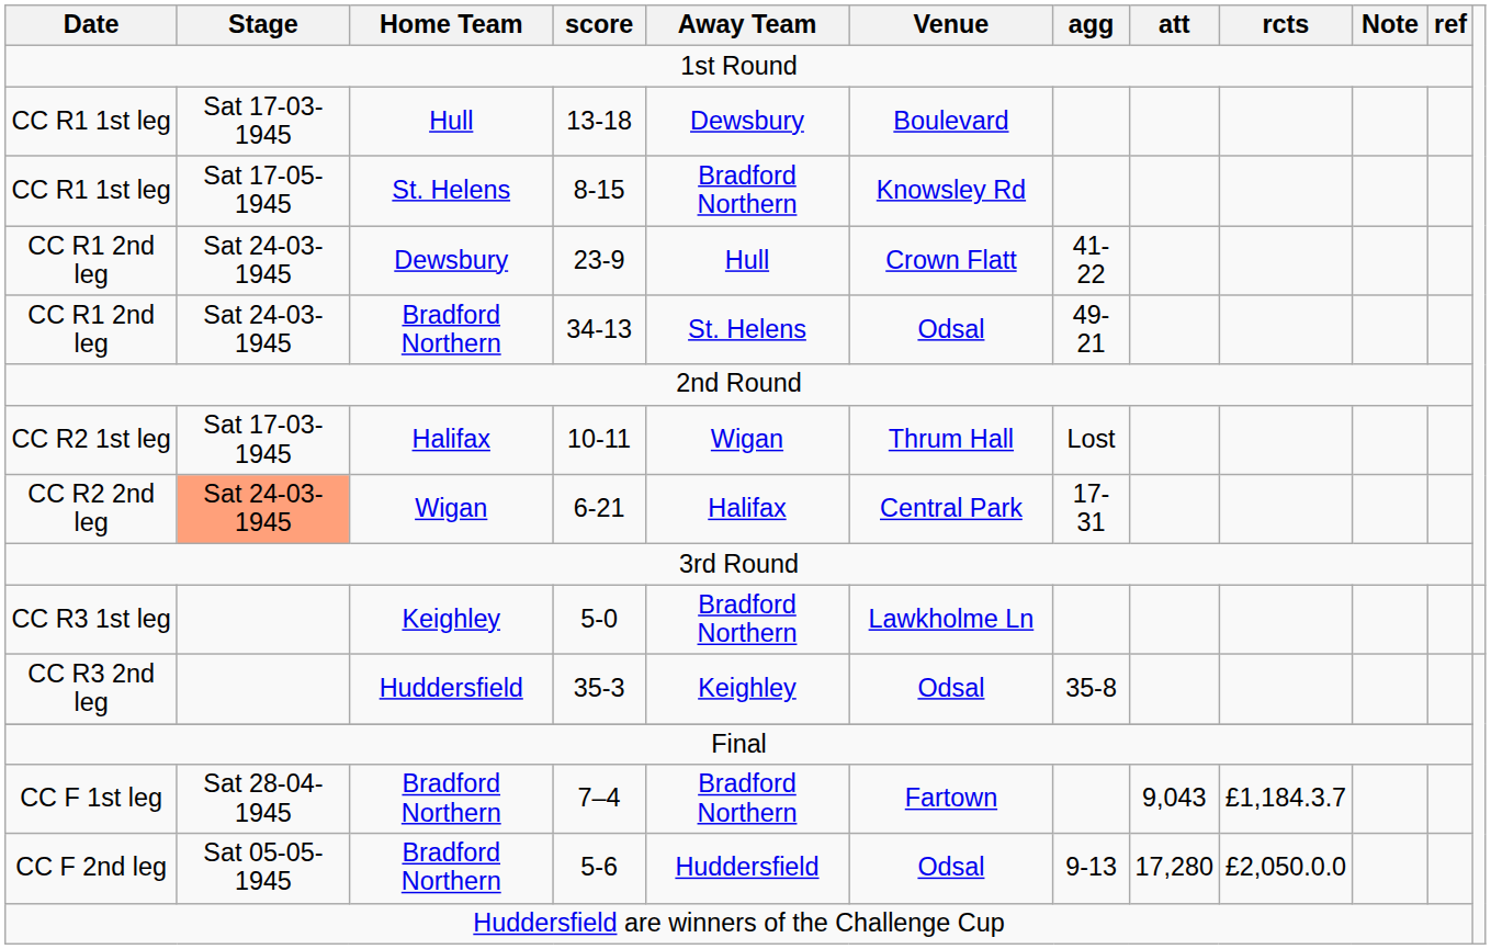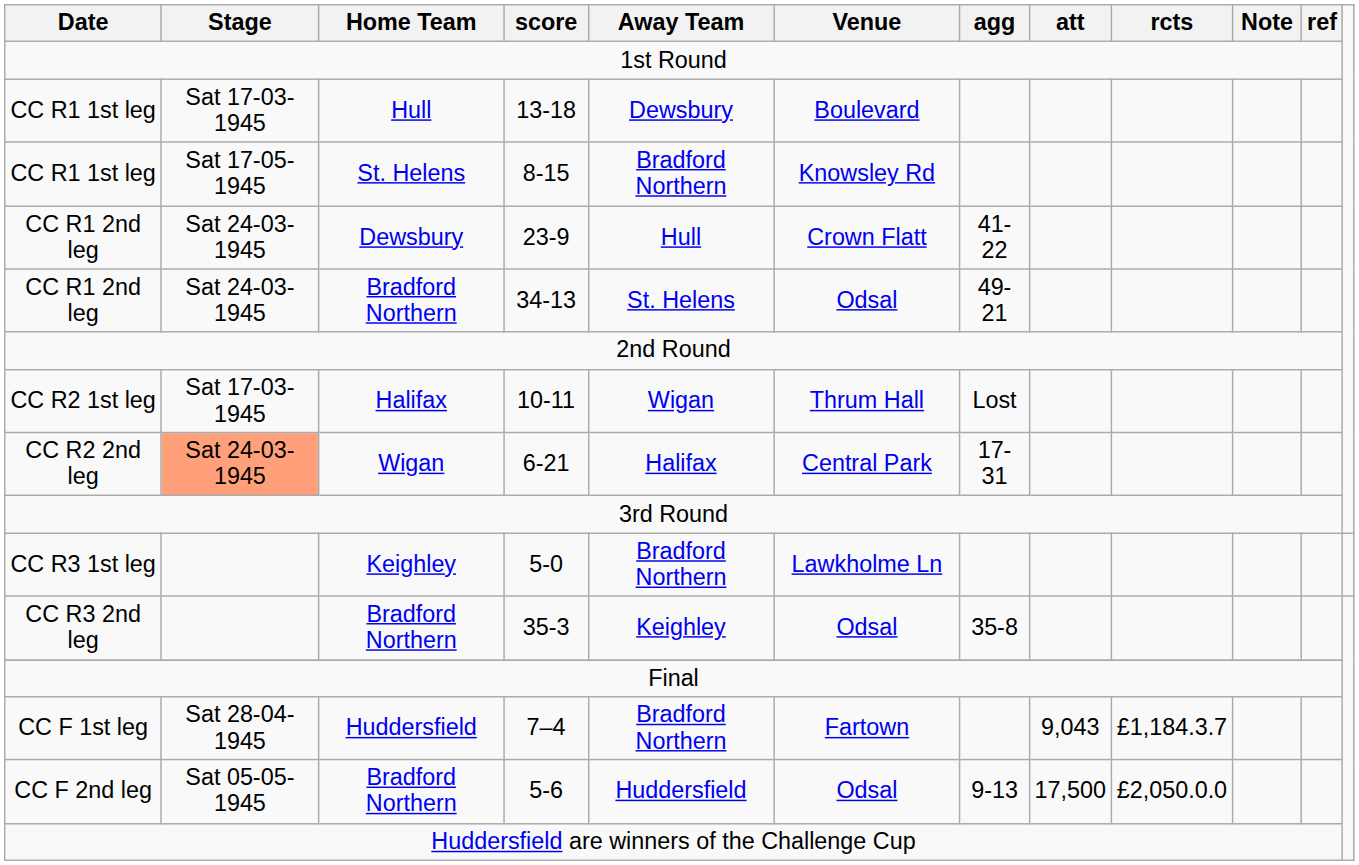35-3 | Home Team: Huddersfield -> Bradford Northern
7–4 | Home Team: Bradford Northern -> Huddersfield
5-6 | att: 17,280 -> 17,500
